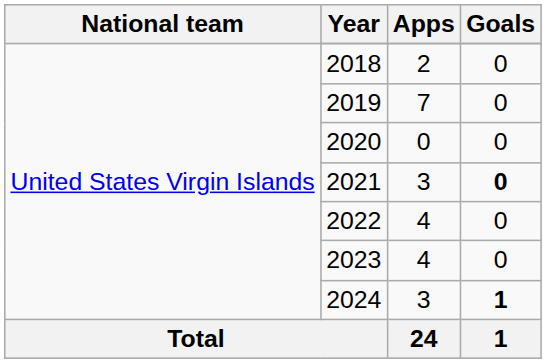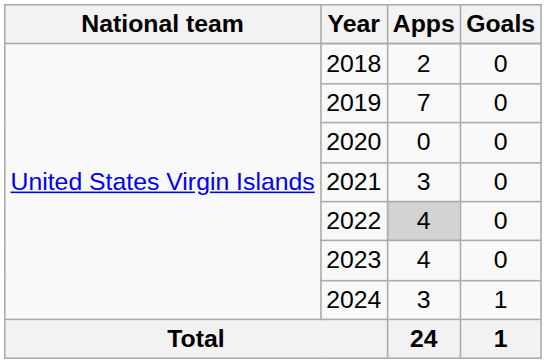2021 | Goals: bold -> normal
2022 | Apps: no background -> lightgrey background
2024 | Goals: bold -> normal
